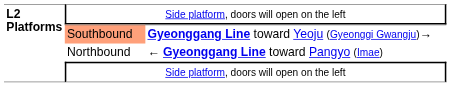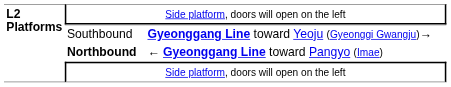Southbound | column 2: lightsalmon background -> no background
Northbound | column 2: normal -> bold
